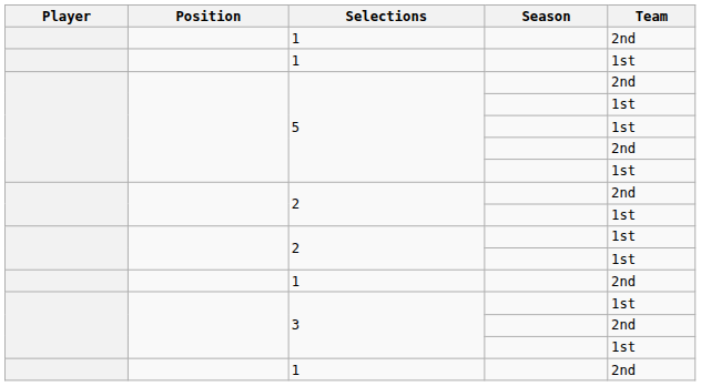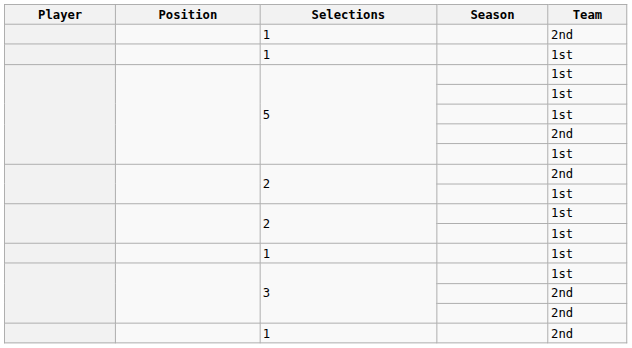row 4 | Team: 2nd -> 1st
row 13 | Team: 2nd -> 1st
row 16 | Team: 1st -> 2nd
